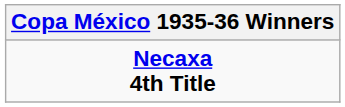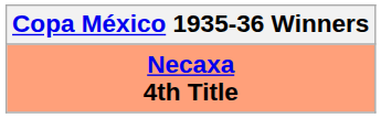row 2 | column 1: no background -> lightsalmon background
